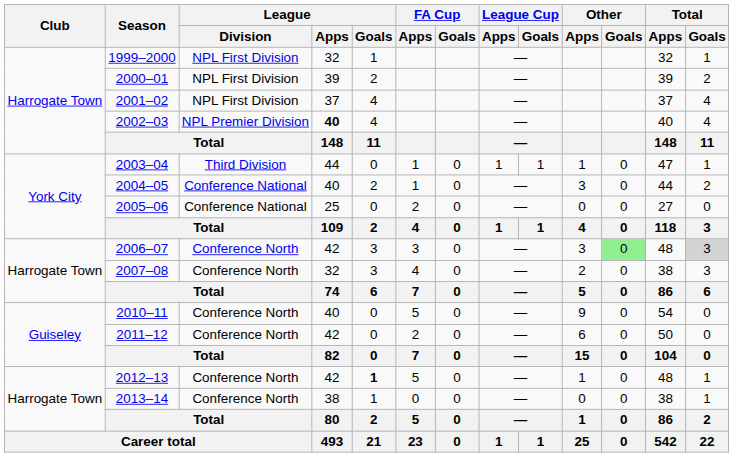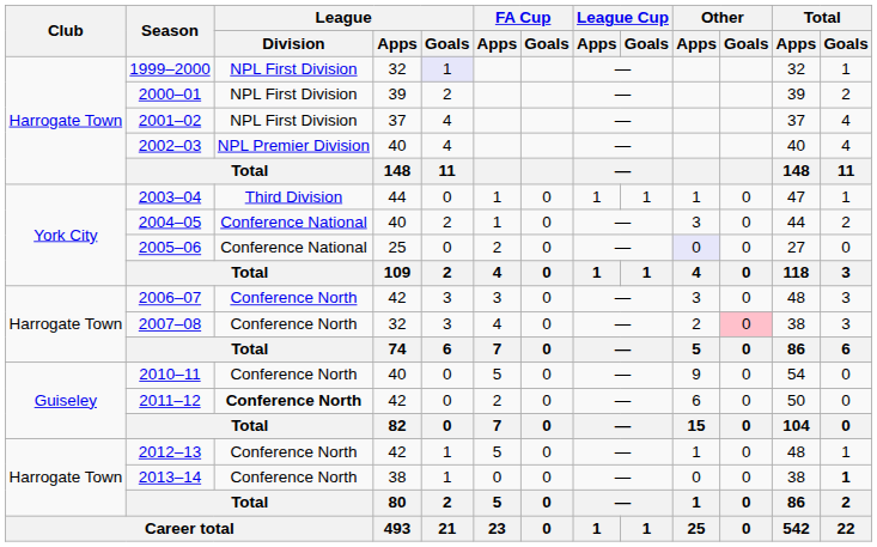1999–2000 | League / Goals: no background -> lavender background
2002–03 | League / Apps: bold -> normal
2005–06 | Other / Apps: no background -> lavender background
2006–07 | Other / Goals: lightgreen background -> no background
2006–07 | Total / Goals: lightgrey background -> no background
2007–08 | Other / Goals: no background -> pink background
2011–12 | League / Division: normal -> bold
2012–13 | League / Goals: bold -> normal
2013–14 | Total / Goals: normal -> bold
